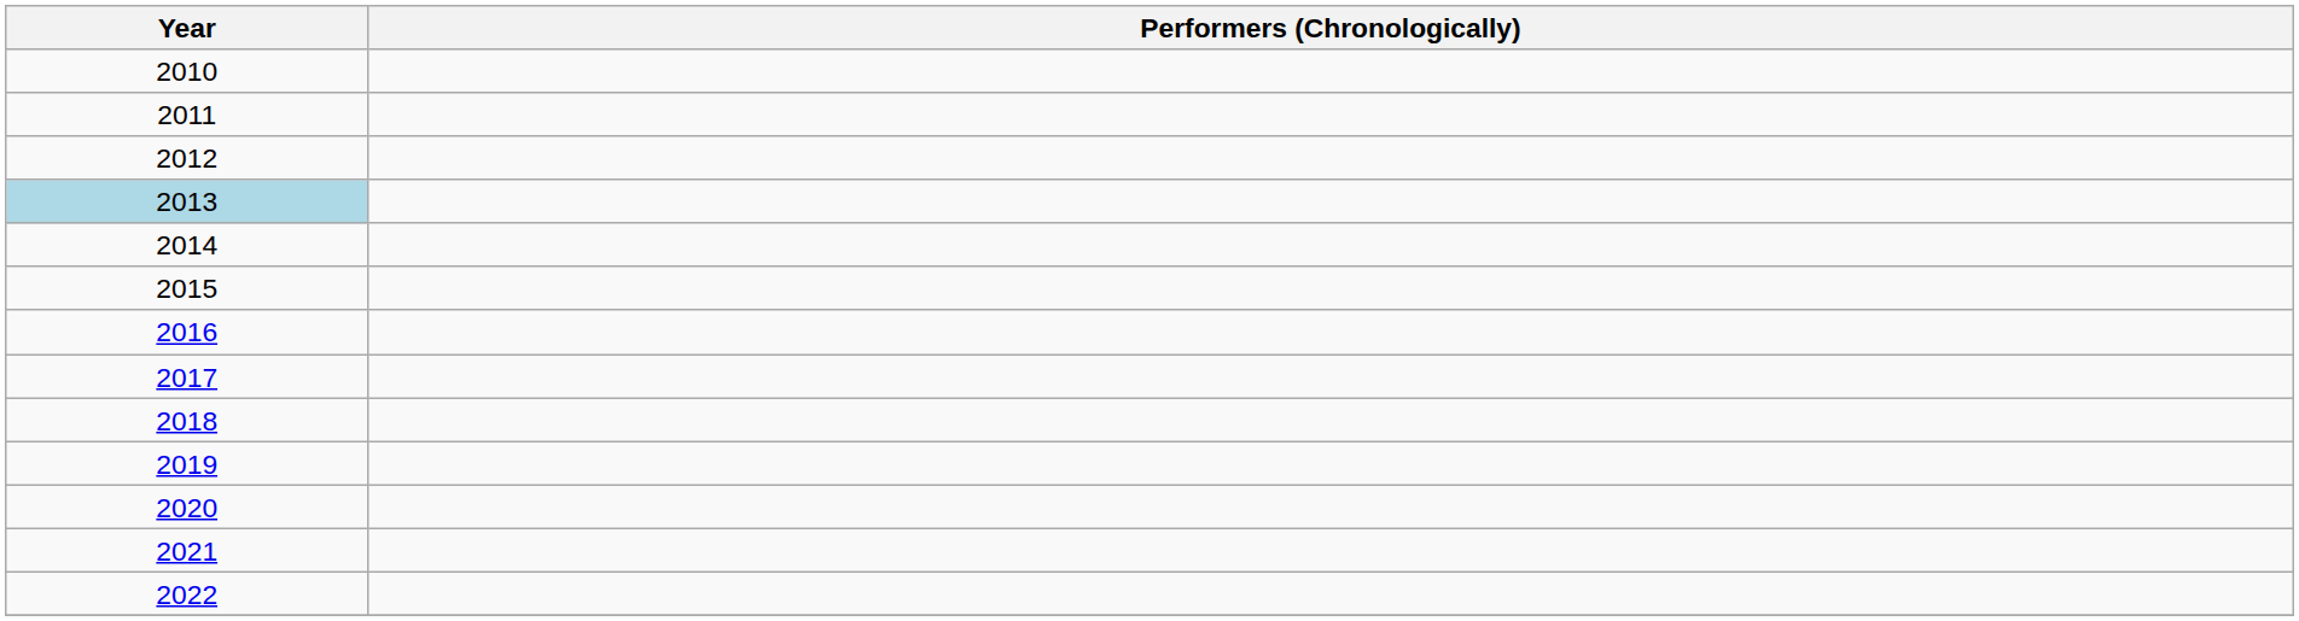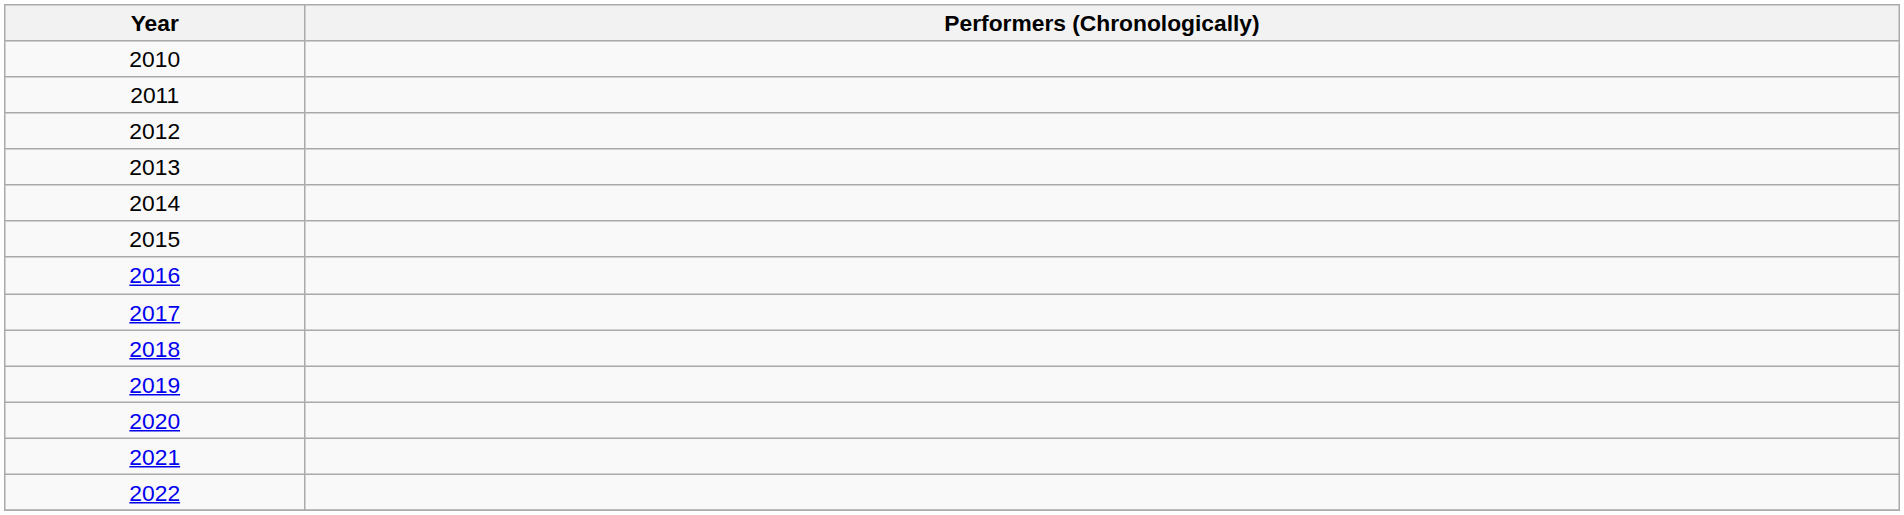2013 | Year: lightblue background -> no background
